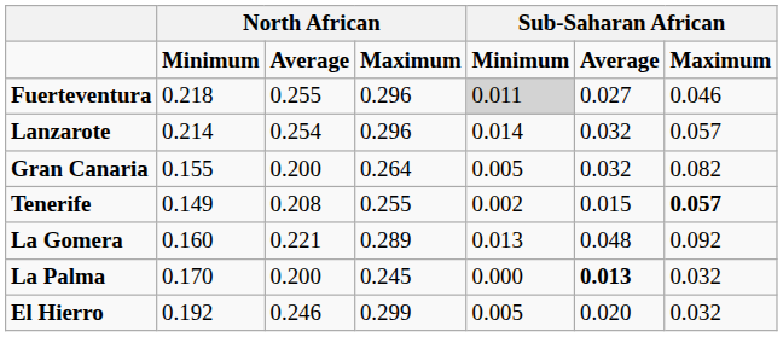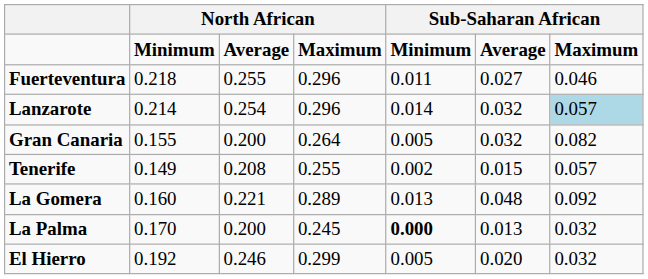Fuerteventura | column 5: lightgrey background -> no background
Lanzarote | column 7: no background -> lightblue background
Tenerife | column 7: bold -> normal
La Palma | column 5: normal -> bold
La Palma | column 6: bold -> normal
